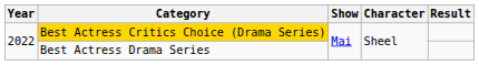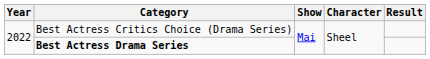Best Actress Critics Choice (Drama Series) | Category: gold background -> no background
Best Actress Drama Series | Category: normal -> bold
